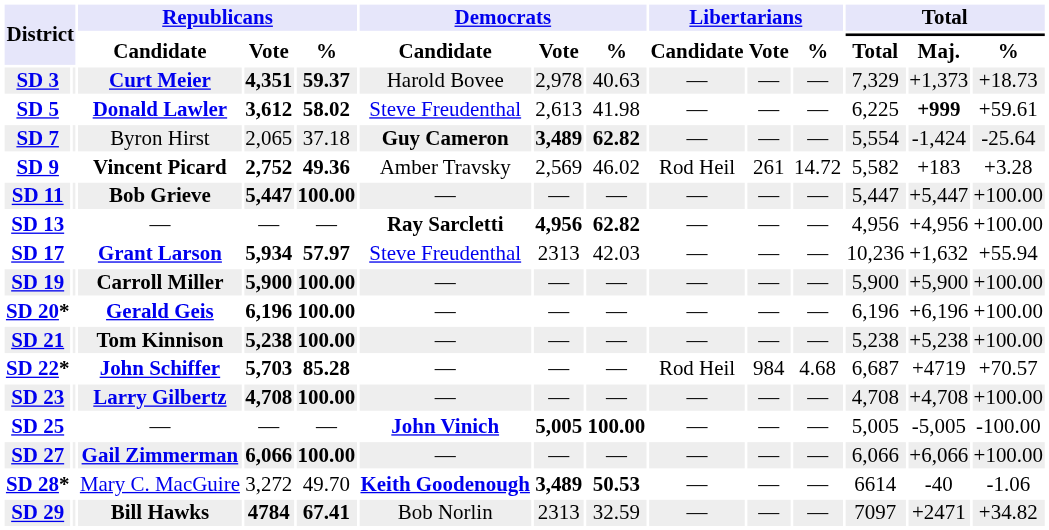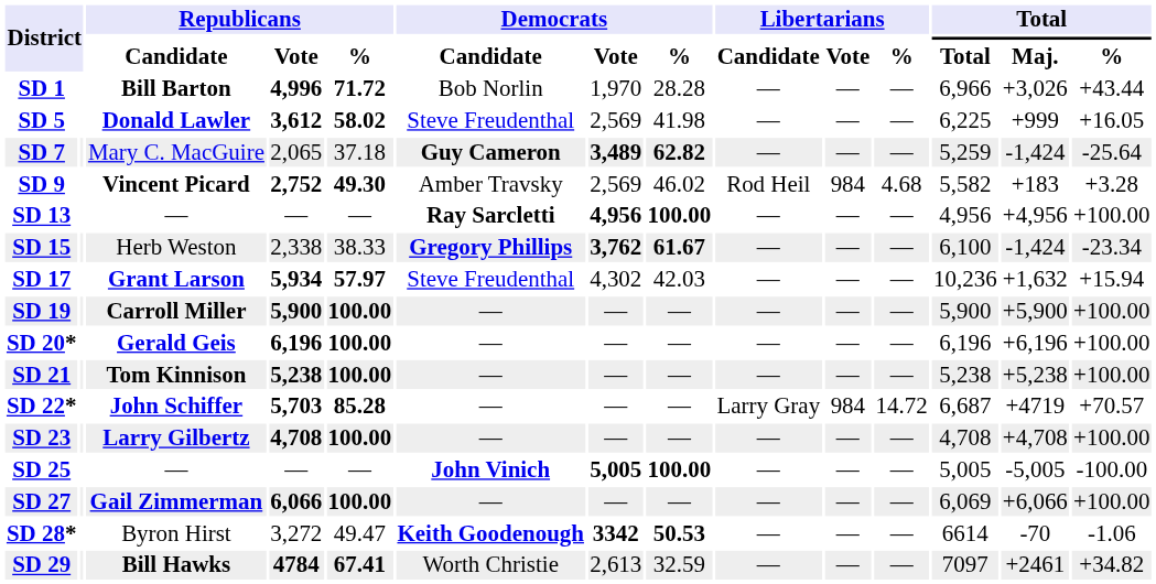+ row: SD 1 | Bill Barton | 4,996 | 71.72 | Bob Norlin | 1,970 | 28.28 | — | — | — | 6,966 | +3,026 | +43.44
- row: SD 3 | Curt Meier | 4,351 | 59.37 | Harold Bovee | 2,978 | 40.63 | — | — | — | 7,329 | +1,373 | +18.73
SD 5 | Democrats / Vote: 2,613 -> 2,569
SD 5 | Total / Maj.: bold -> normal
SD 5 | Total / %: +59.61 -> +16.05
SD 7 | Republicans / Candidate: Byron Hirst -> Mary C. MacGuire
SD 7 | Total: 5,554 -> 5,259
SD 9 | Republicans / %: 49.36 -> 49.30
SD 9 | Libertarians / Vote: 261 -> 984
SD 9 | Libertarians / %: 14.72 -> 4.68
- row: SD 11 | Bob Grieve | 5,447 | 100.00 | — | — | — | — | — | — | 5,447 | +5,447 | +100.00
SD 13 | Democrats / %: 62.82 -> 100.00
+ row: SD 15 | Herb Weston | 2,338 | 38.33 | Gregory Phillips | 3,762 | 61.67 | — | — | — | 6,100 | -1,424 | -23.34
SD 17 | Democrats / Vote: 2313 -> 4,302
SD 17 | Total / %: +55.94 -> +15.94
SD 22* | Libertarians / Candidate: Rod Heil -> Larry Gray
SD 22* | Libertarians / %: 4.68 -> 14.72
SD 27 | Total: 6,066 -> 6,069
SD 28* | Republicans / Candidate: Mary C. MacGuire -> Byron Hirst
SD 28* | Republicans / %: 49.70 -> 49.47
SD 28* | Democrats / Vote: 3,489 -> 3342
SD 28* | Total / Maj.: -40 -> -70
SD 29 | Democrats / Candidate: Bob Norlin -> Worth Christie
SD 29 | Democrats / Vote: 2313 -> 2,613
SD 29 | Total / Maj.: +2471 -> +2461
